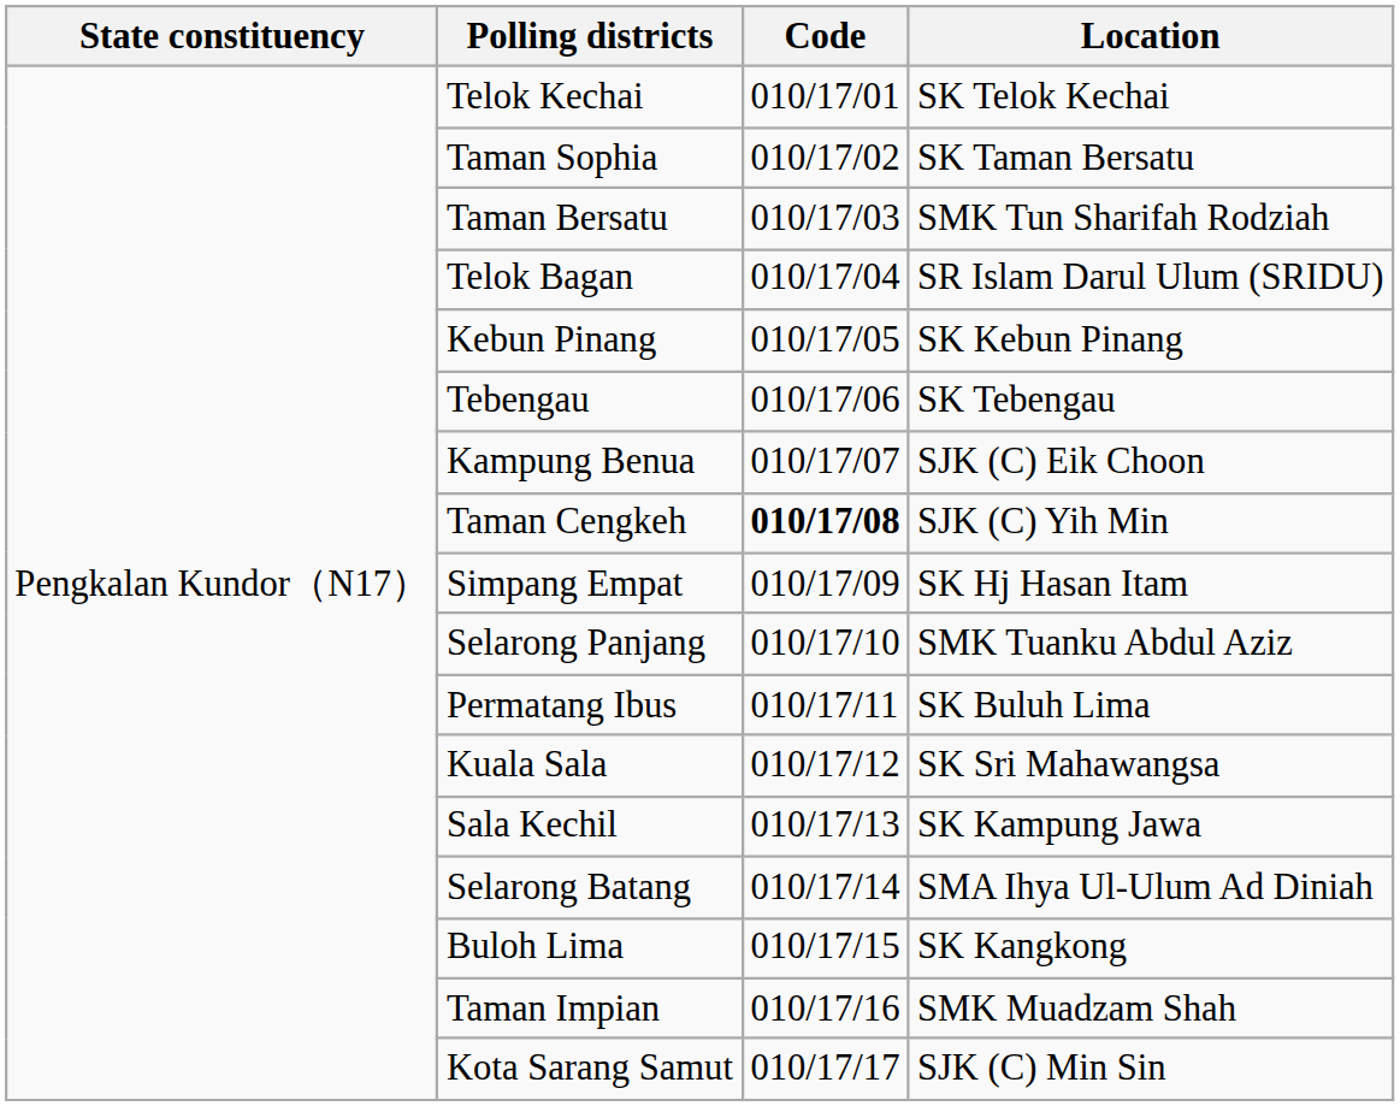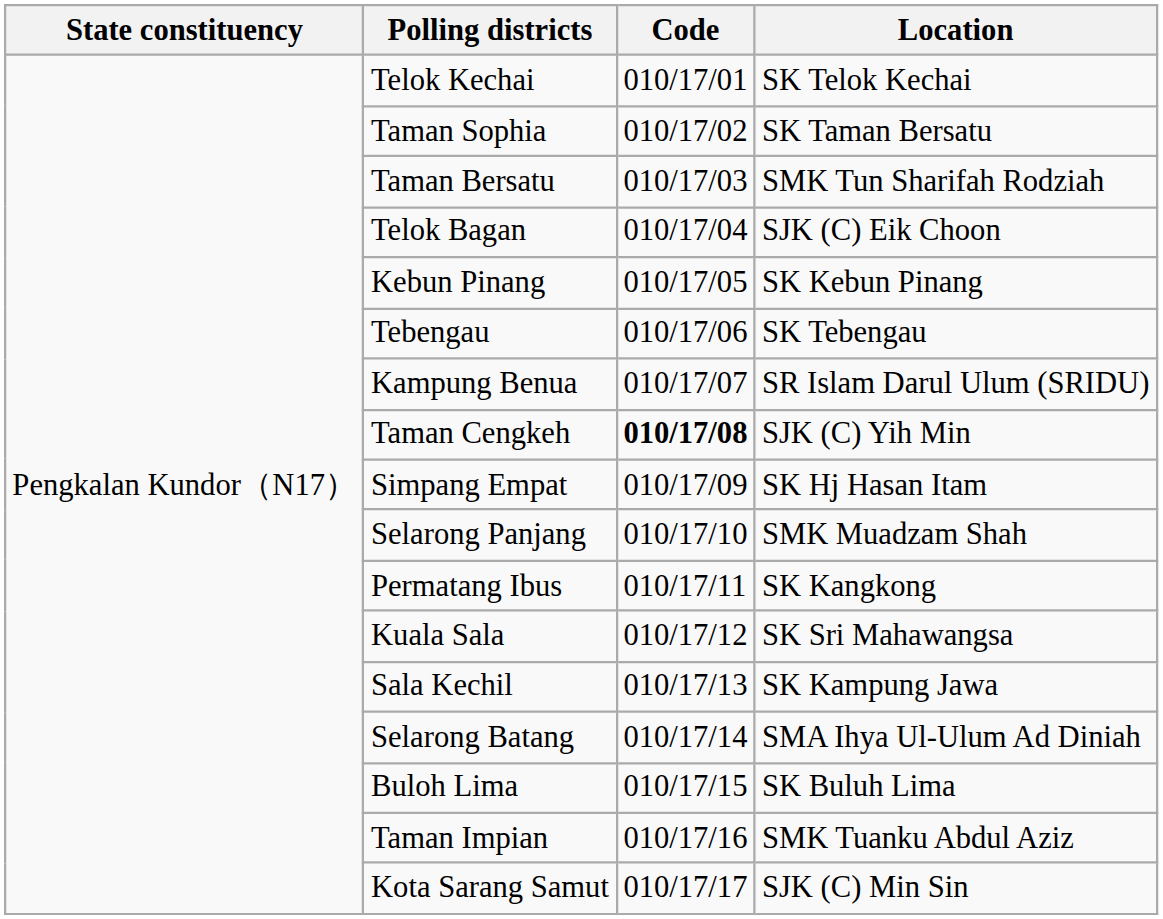Telok Bagan | Location: SR Islam Darul Ulum (SRIDU) -> SJK (C) Eik Choon
Kampung Benua | Location: SJK (C) Eik Choon -> SR Islam Darul Ulum (SRIDU)
Selarong Panjang | Location: SMK Tuanku Abdul Aziz -> SMK Muadzam Shah
Permatang Ibus | Location: SK Buluh Lima -> SK Kangkong
Buloh Lima | Location: SK Kangkong -> SK Buluh Lima
Taman Impian | Location: SMK Muadzam Shah -> SMK Tuanku Abdul Aziz
